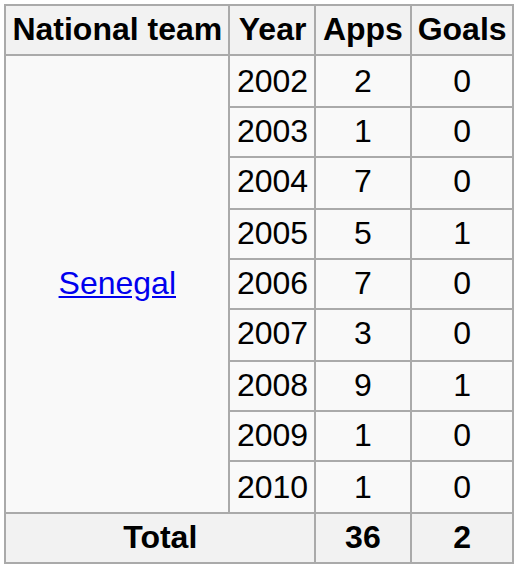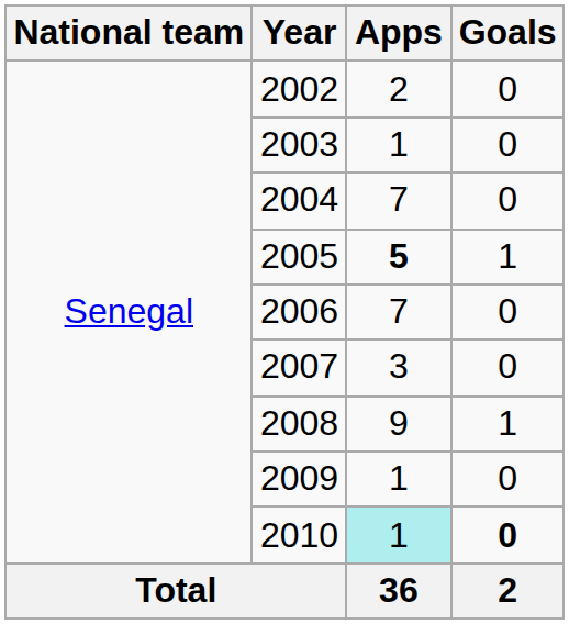2005 | Apps: normal -> bold
2010 | Apps: no background -> paleturquoise background
2010 | Goals: normal -> bold
